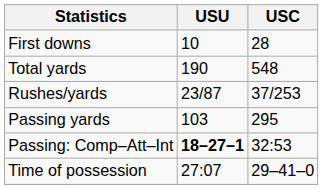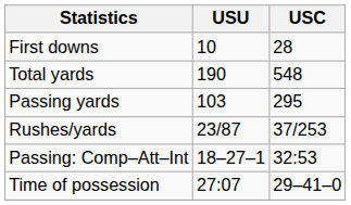rows swapped: Rushes/yards <-> Passing yards
Passing: Comp–Att–Int | USU: bold -> normal
